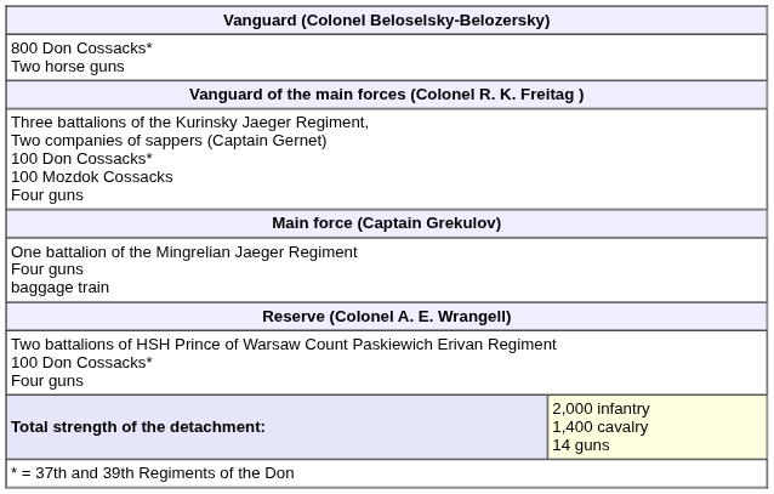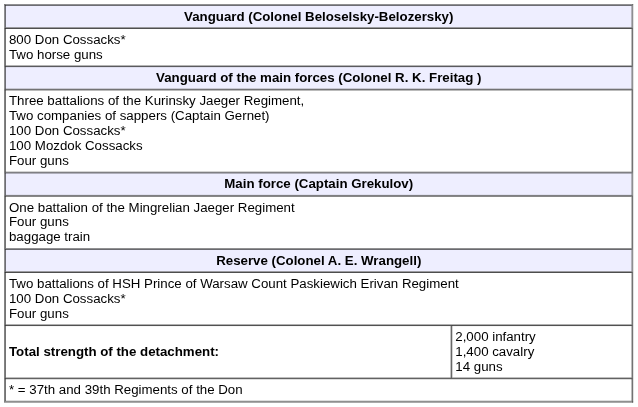Total strength of the detachment: | column 1: lavender background -> no background
Total strength of the detachment: | column 2: lightyellow background -> no background
